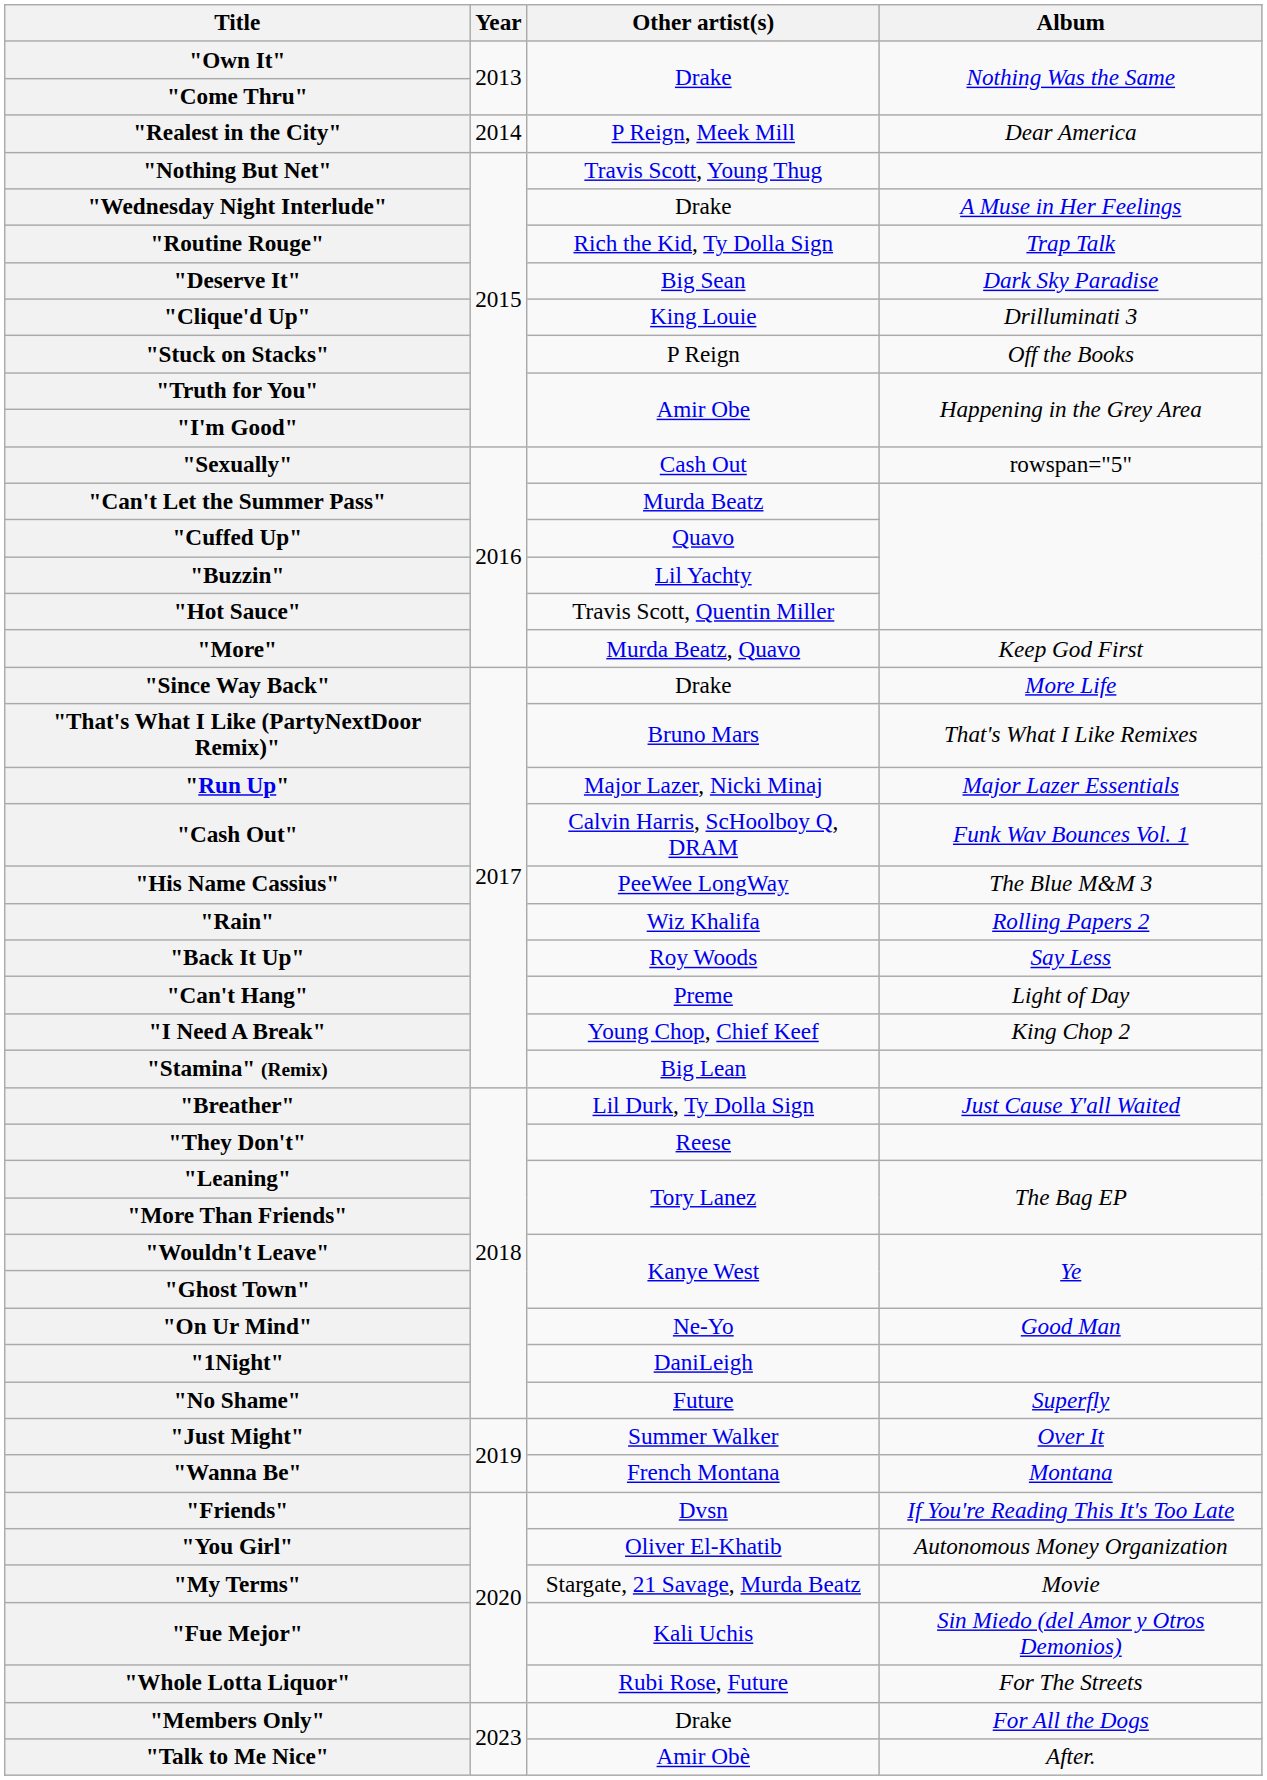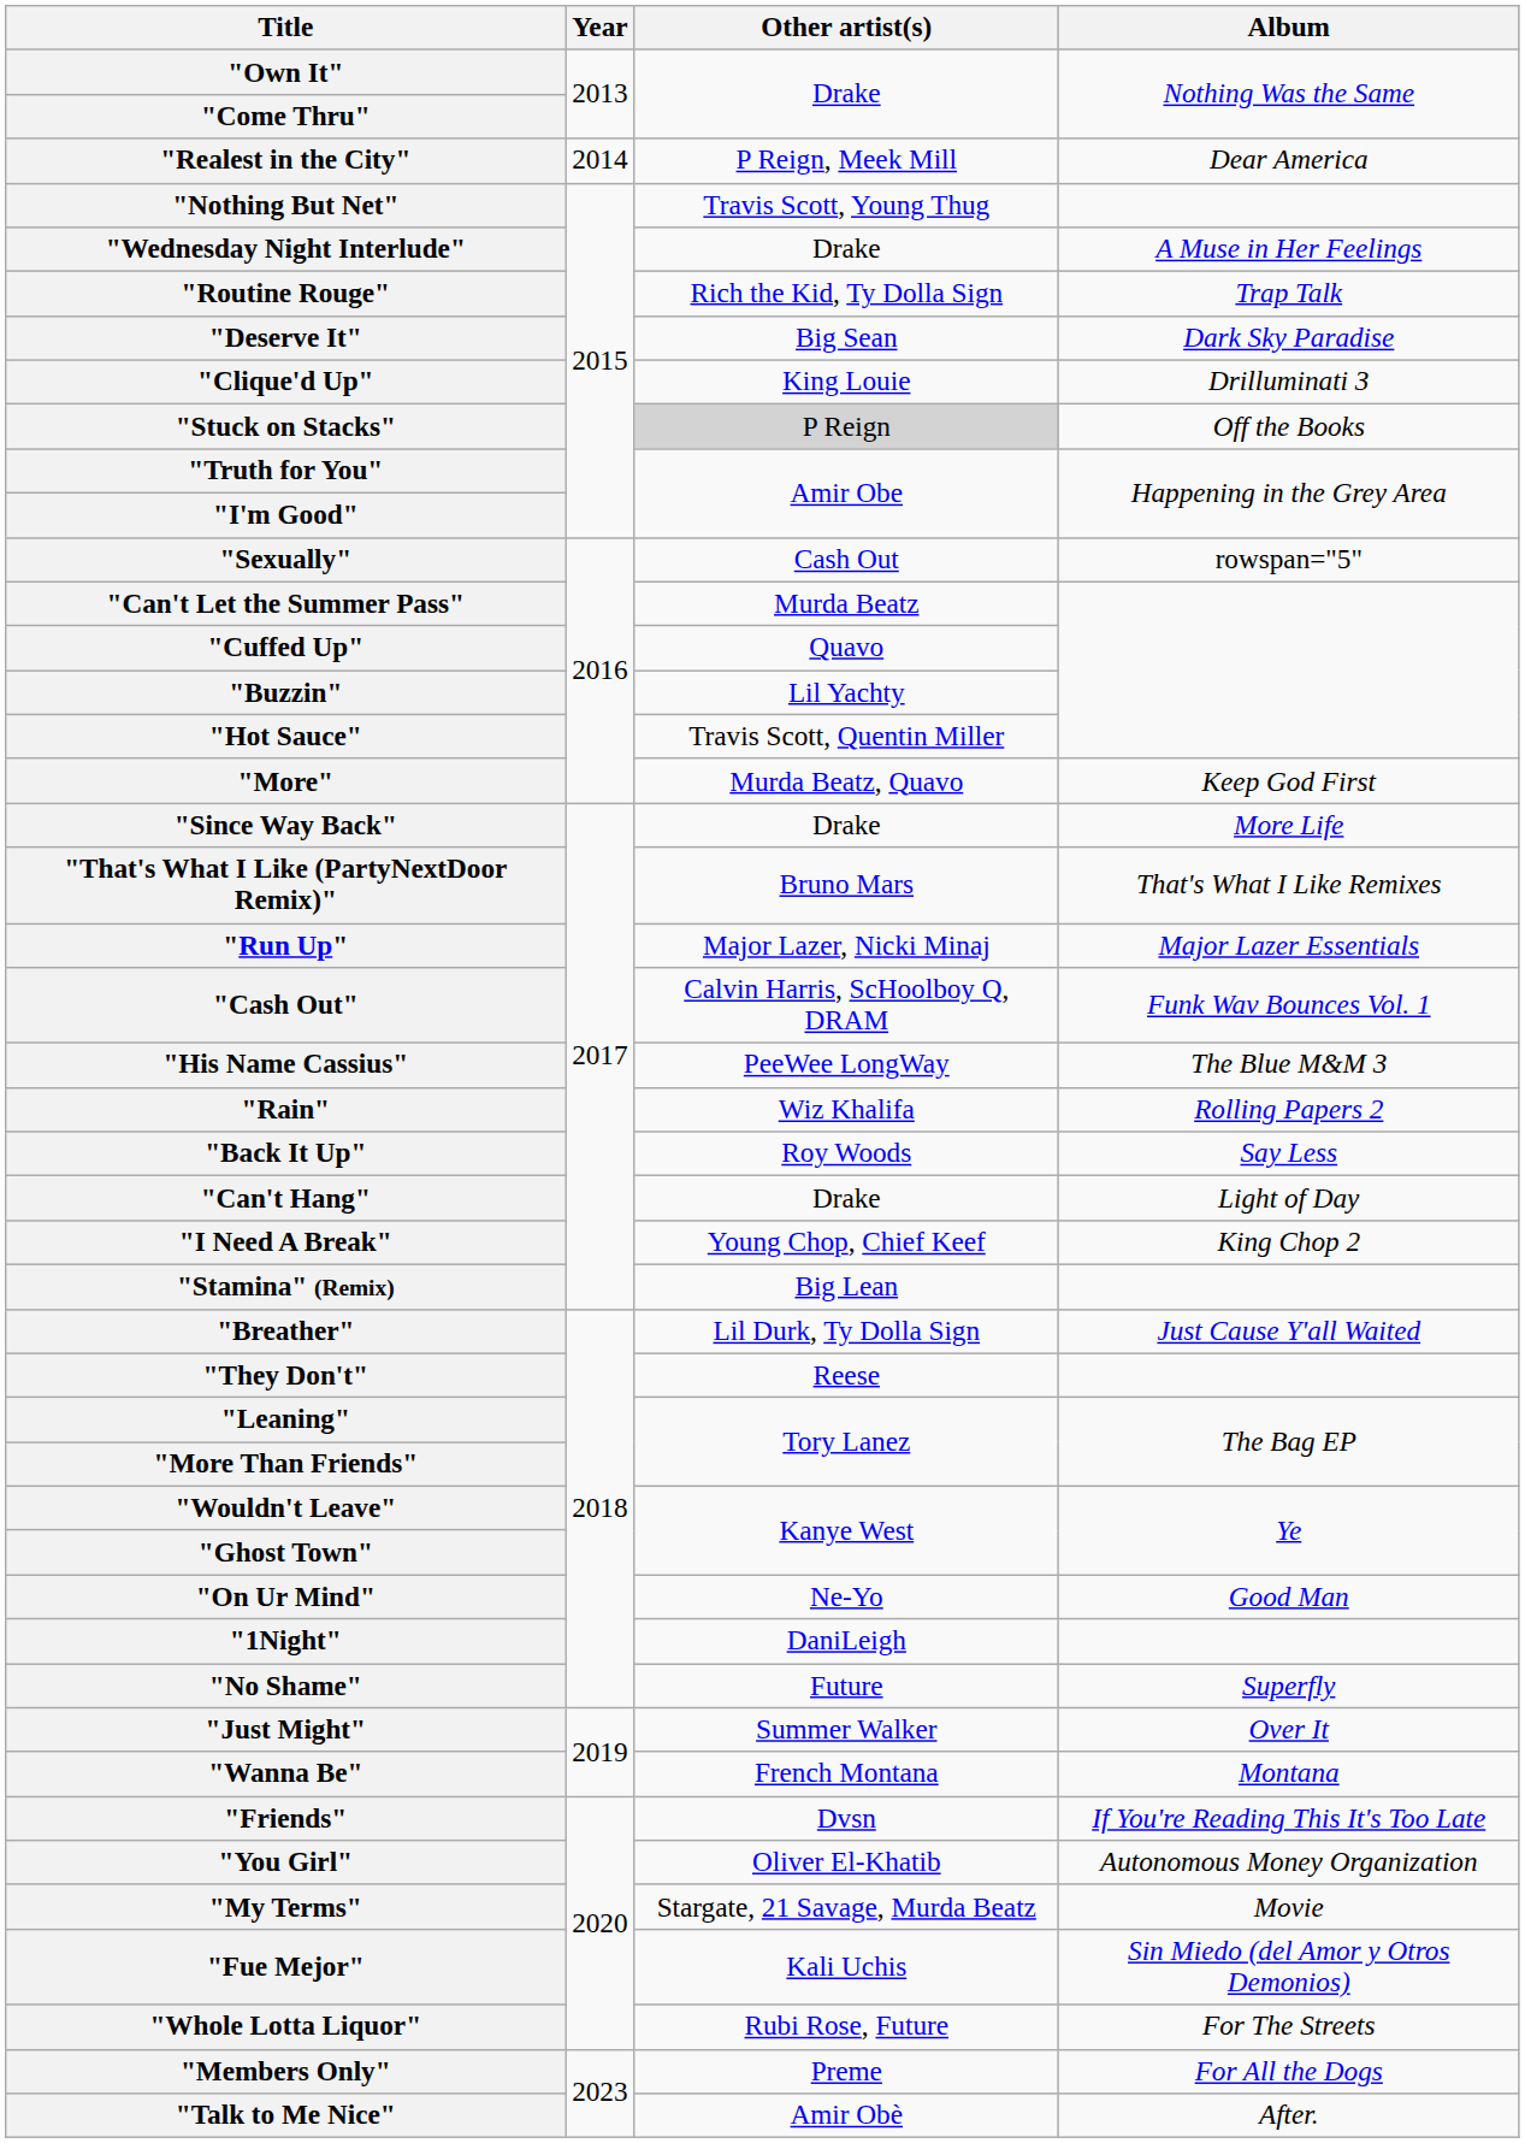"Stuck on Stacks" | Other artist(s): no background -> lightgrey background
"Can't Hang" | Other artist(s): Preme -> Drake
"Members Only" | Other artist(s): Drake -> Preme
